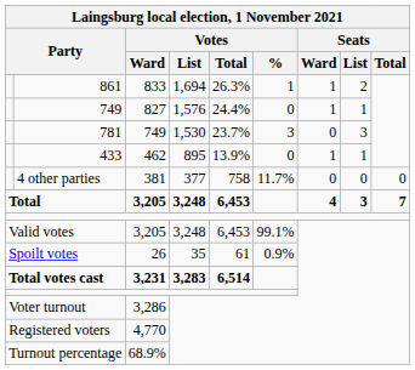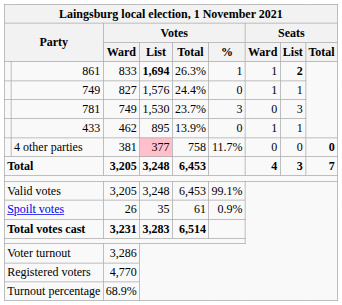861 | Votes / List: normal -> bold
861 | Seats / List: normal -> bold
4 other parties | Votes / List: no background -> pink background
4 other parties | Seats / Total: normal -> bold
